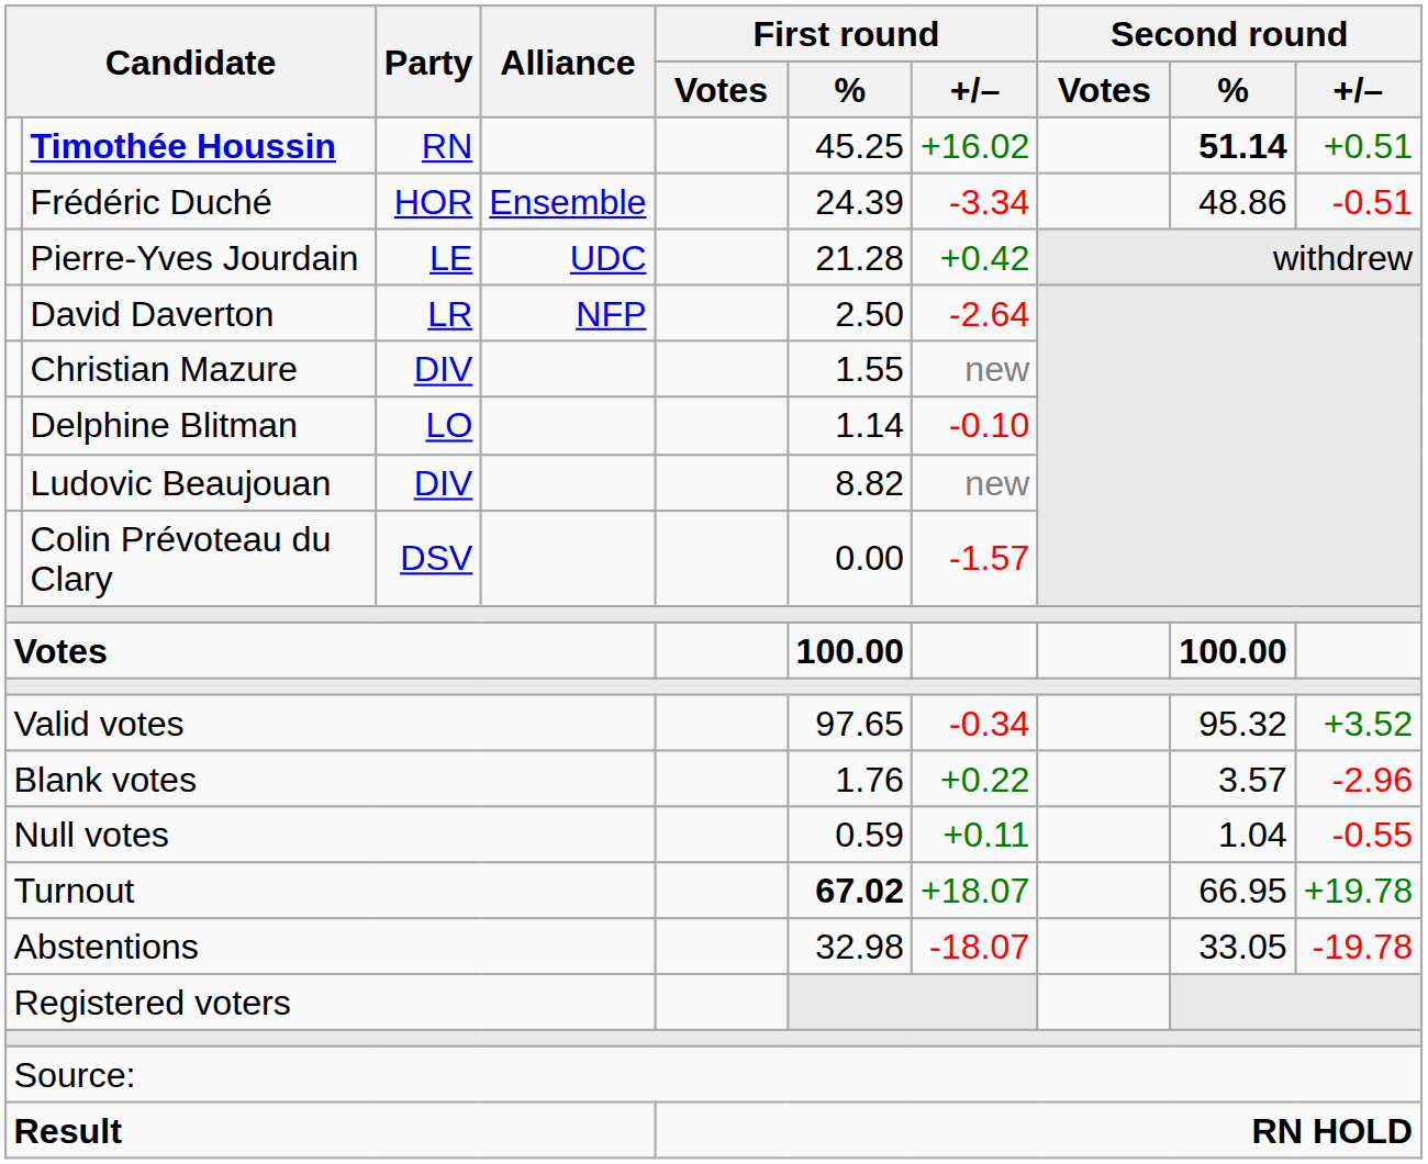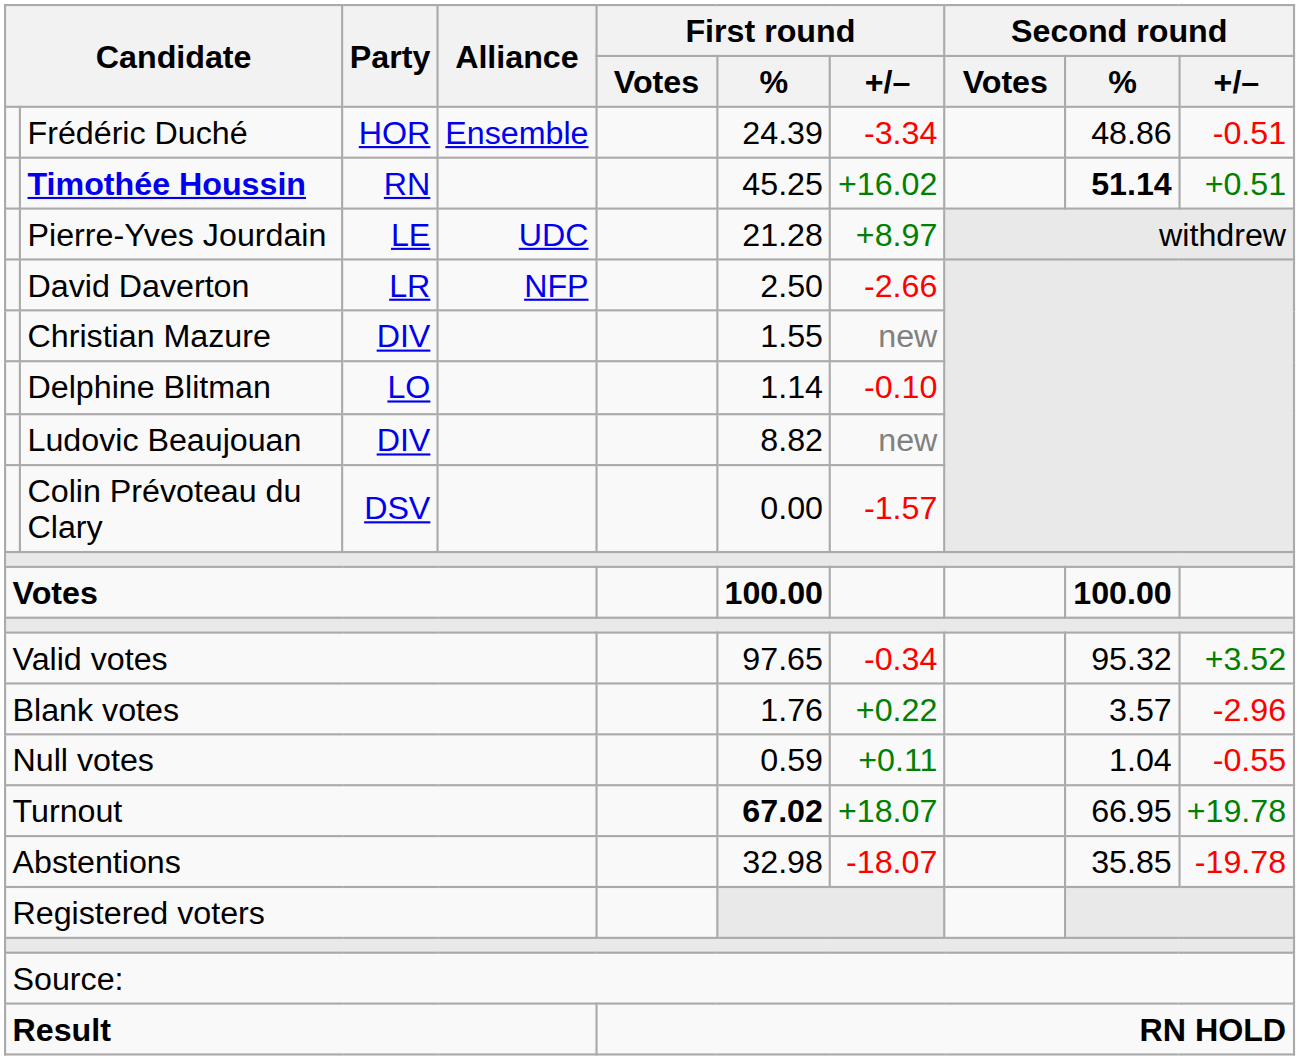rows swapped: Timothée Houssin <-> Frédéric Duché
Pierre-Yves Jourdain | First round / +/–: +0.42 -> +8.97
David Daverton | First round / +/–: -2.64 -> -2.66
Abstentions | Second round / %: 33.05 -> 35.85
